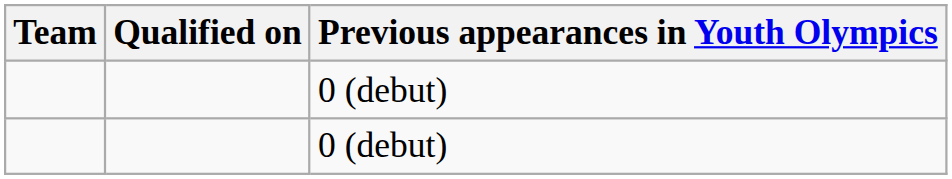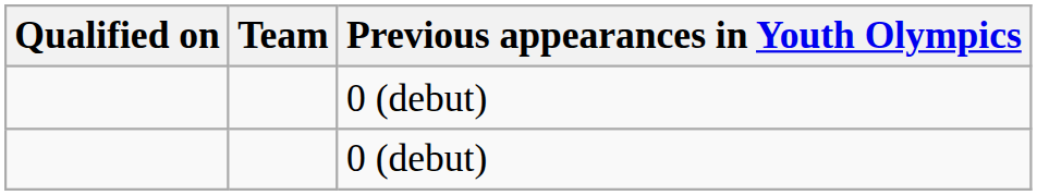columns swapped: Team <-> Qualified on
